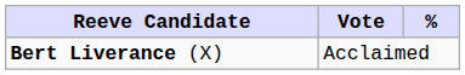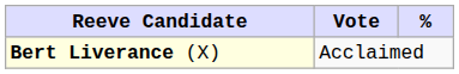Bert Liverance (X) | Reeve Candidate: no background -> lightyellow background
